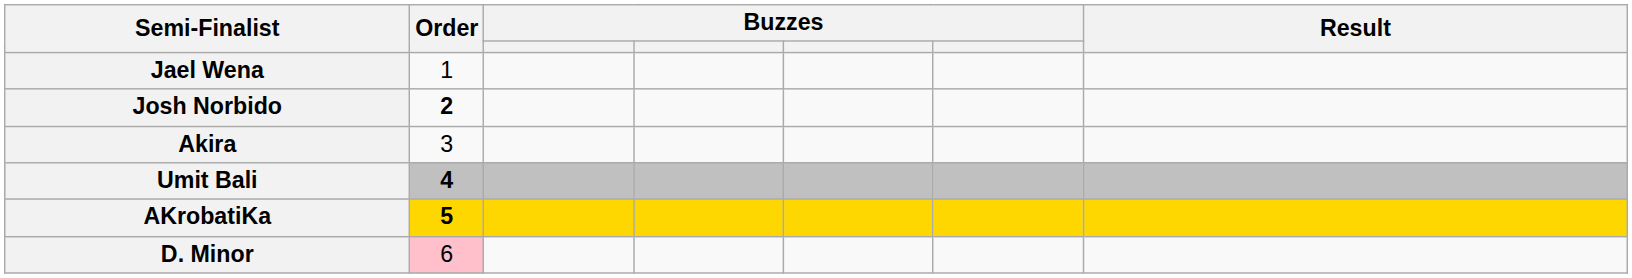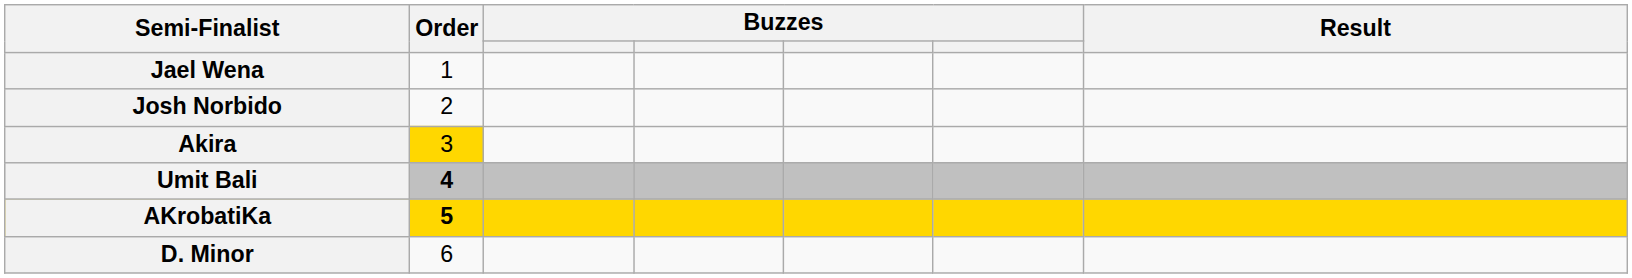Josh Norbido | Order: bold -> normal
Akira | Order: no background -> gold background
D. Minor | Order: pink background -> no background
